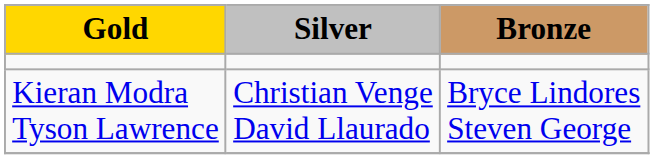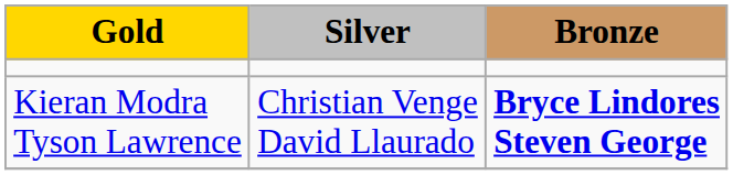Kieran Modra Tyson Lawrence | Bronze: normal -> bold
